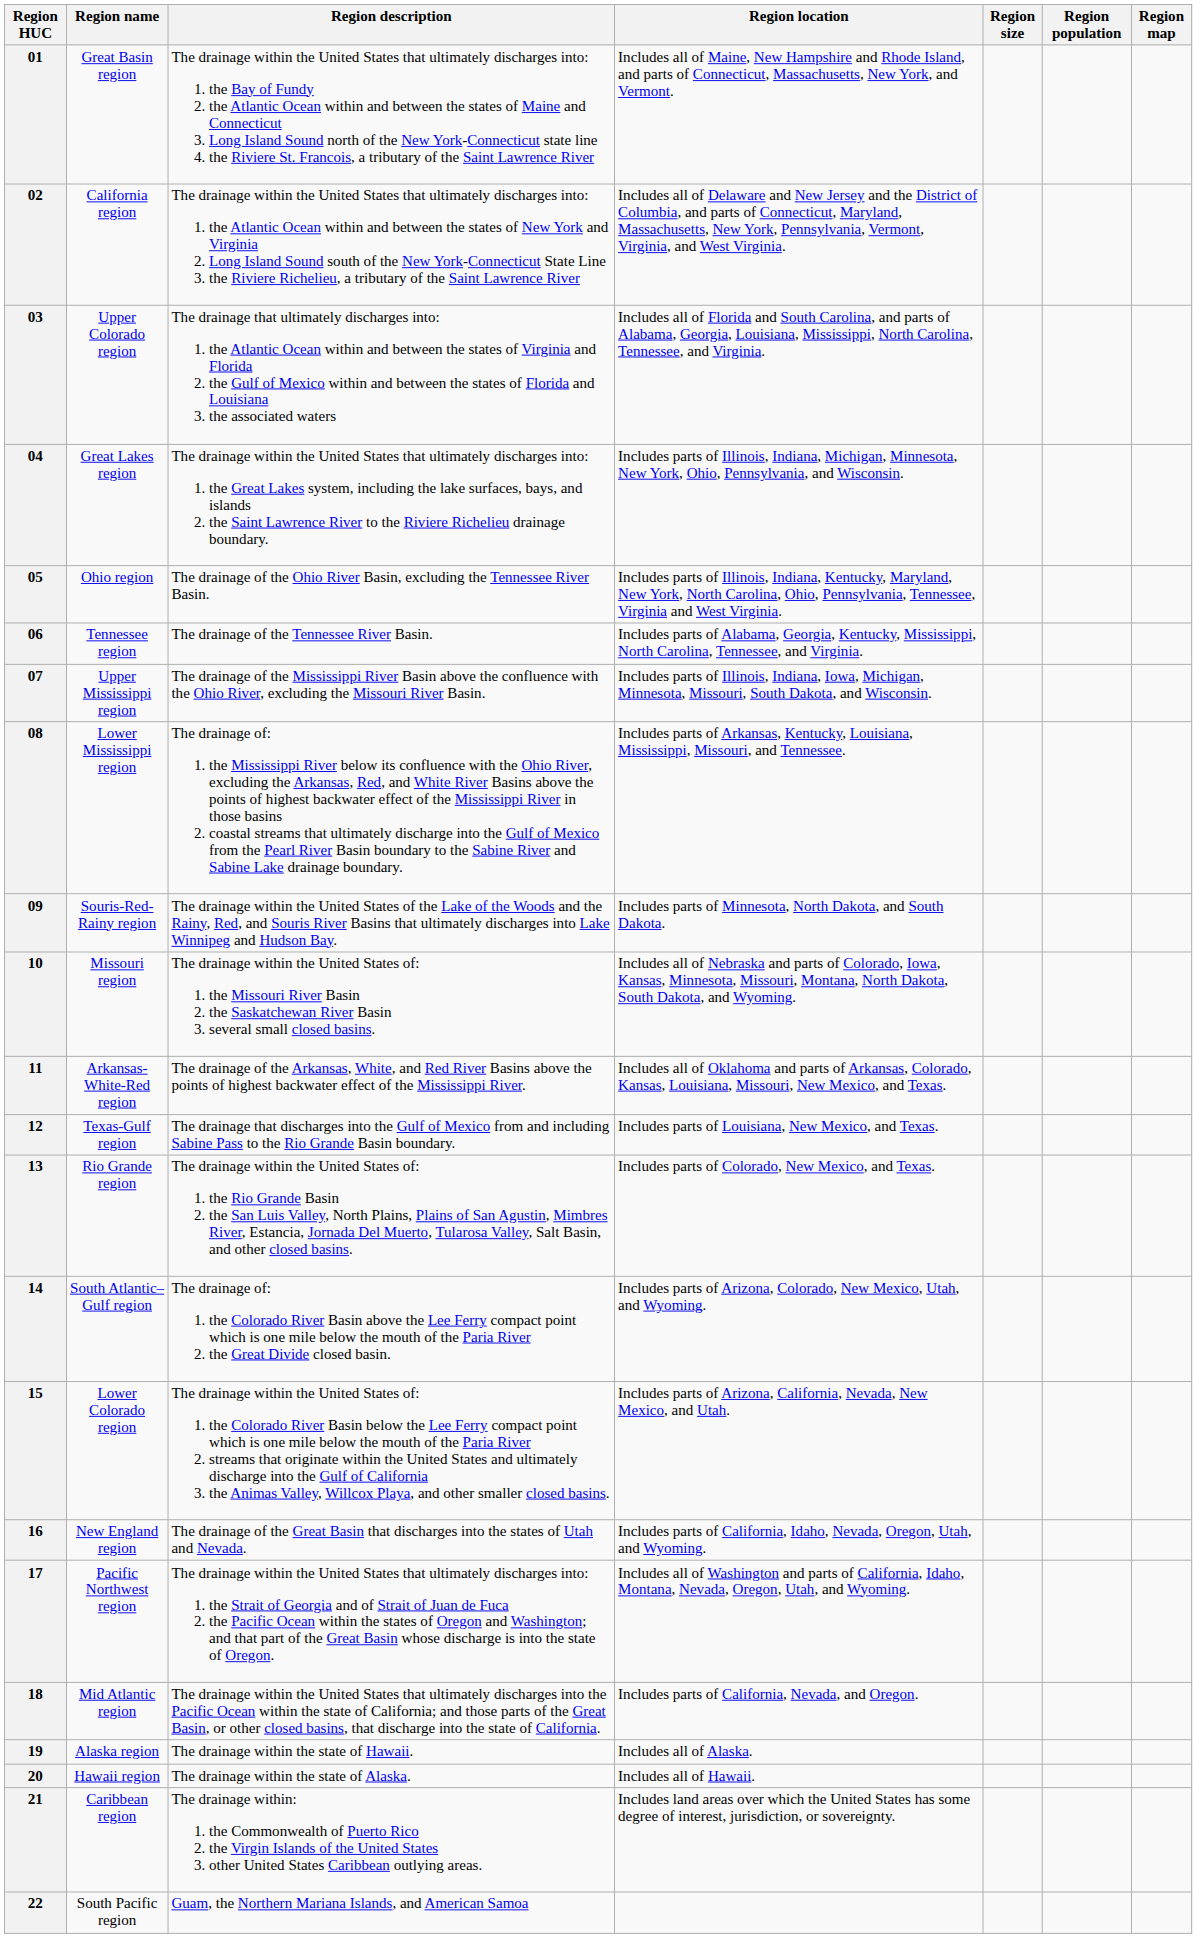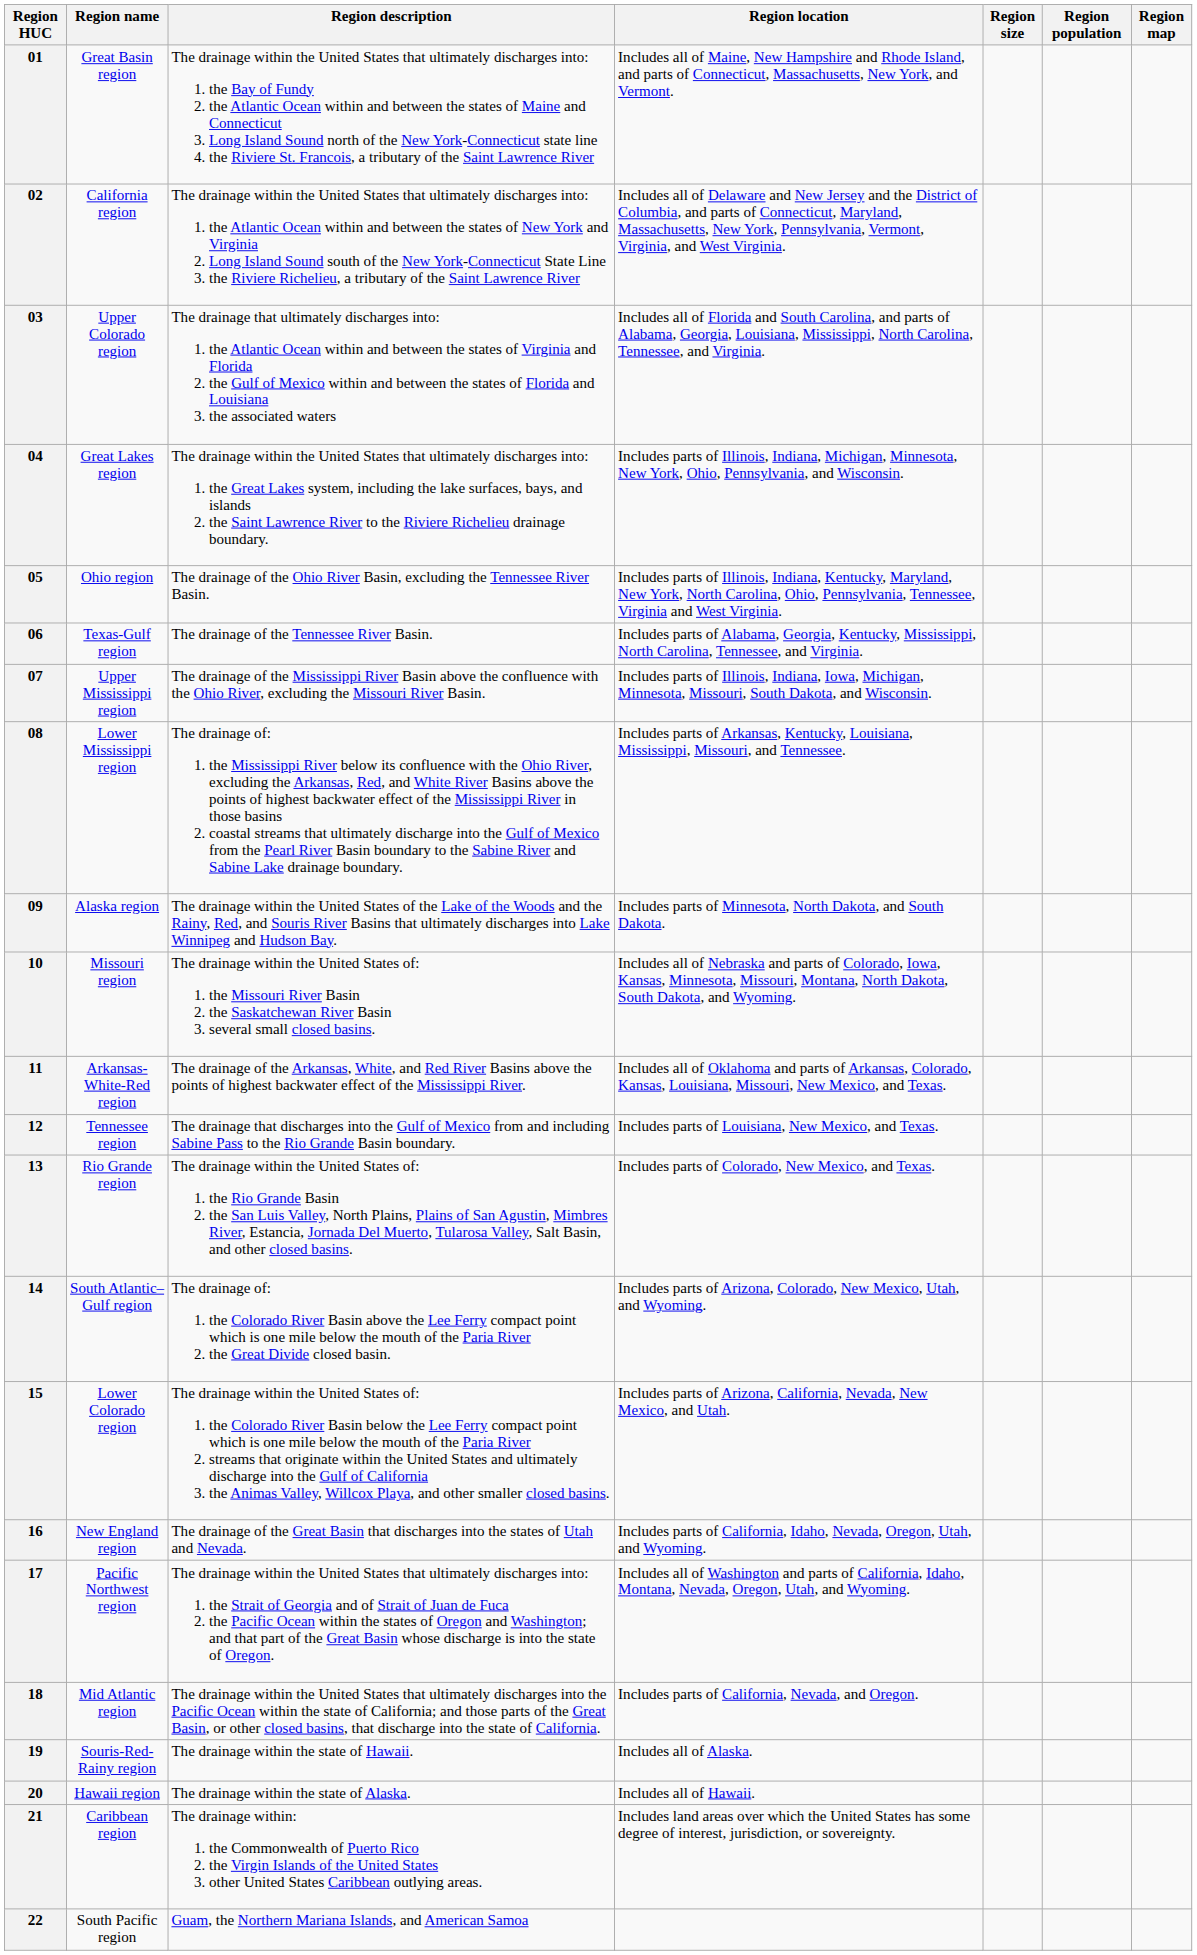06 | Region name: Tennessee region -> Texas-Gulf region
09 | Region name: Souris-Red-Rainy region -> Alaska region
12 | Region name: Texas-Gulf region -> Tennessee region
19 | Region name: Alaska region -> Souris-Red-Rainy region
